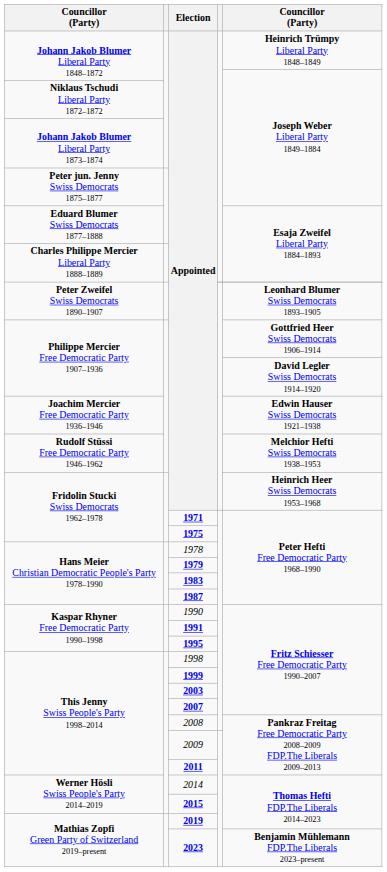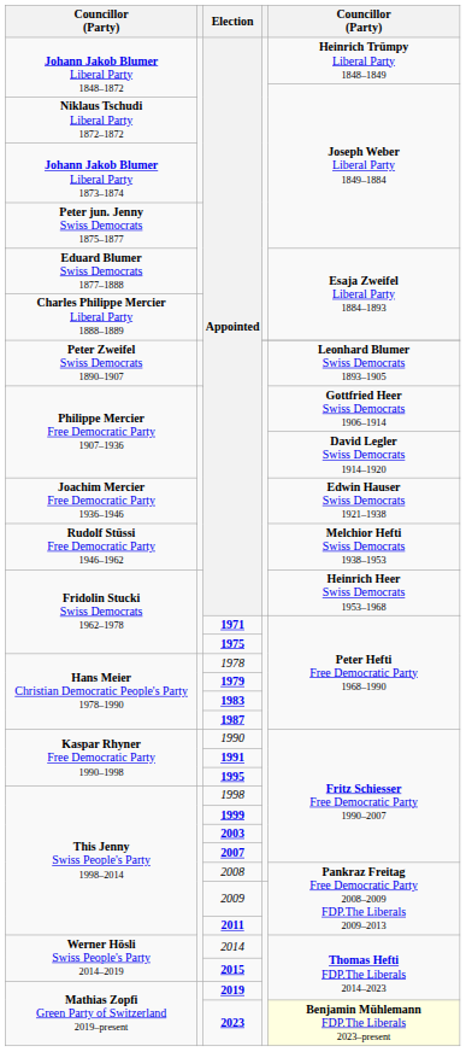2023 | column 5: no background -> lightyellow background
